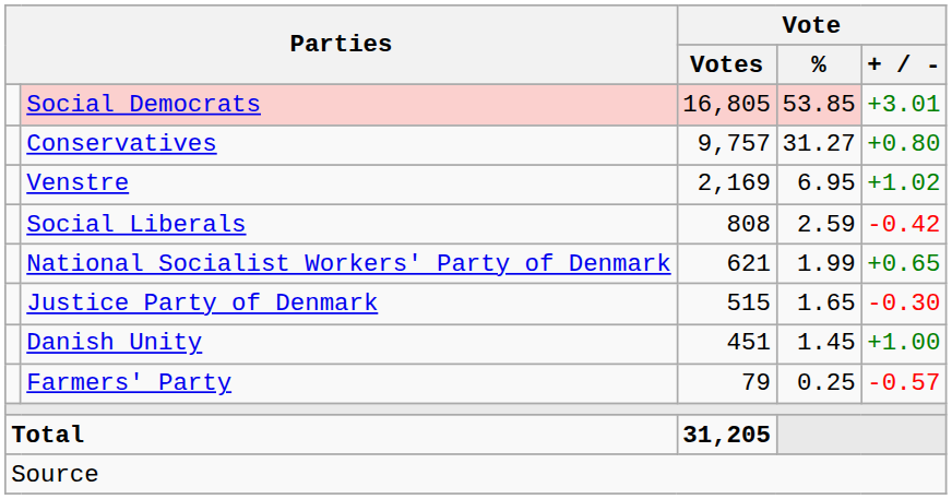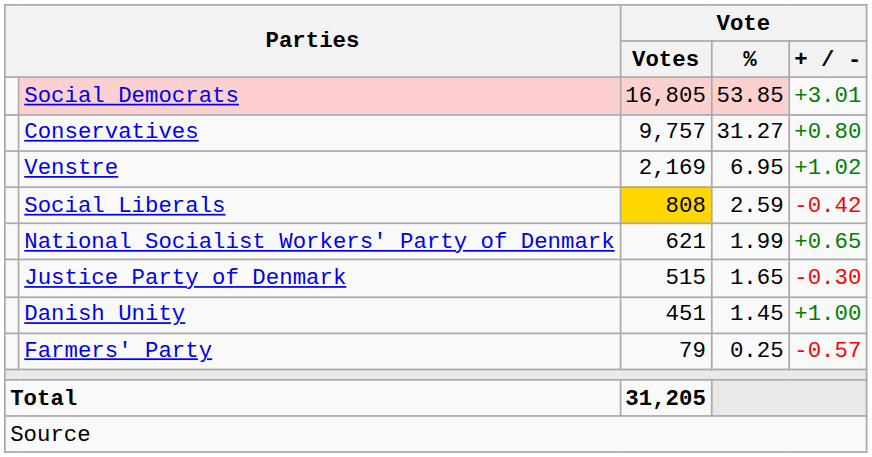Social Liberals | Vote / Votes: no background -> gold background
